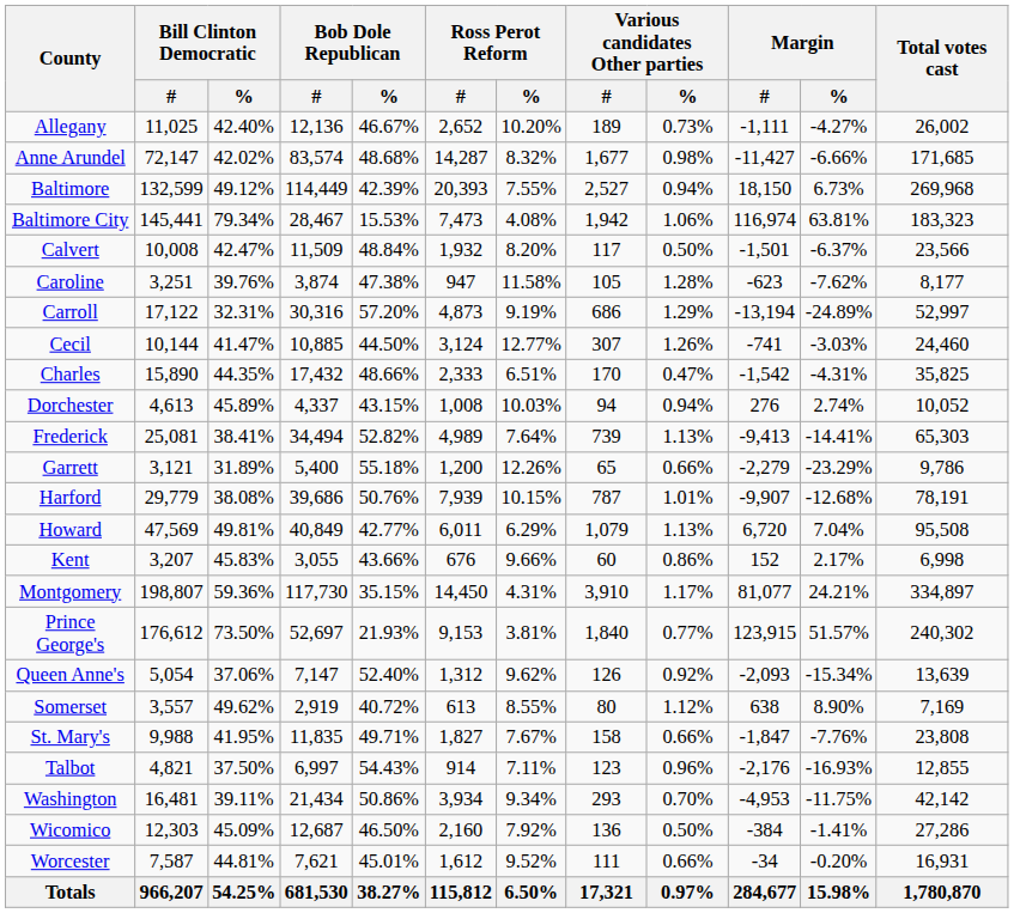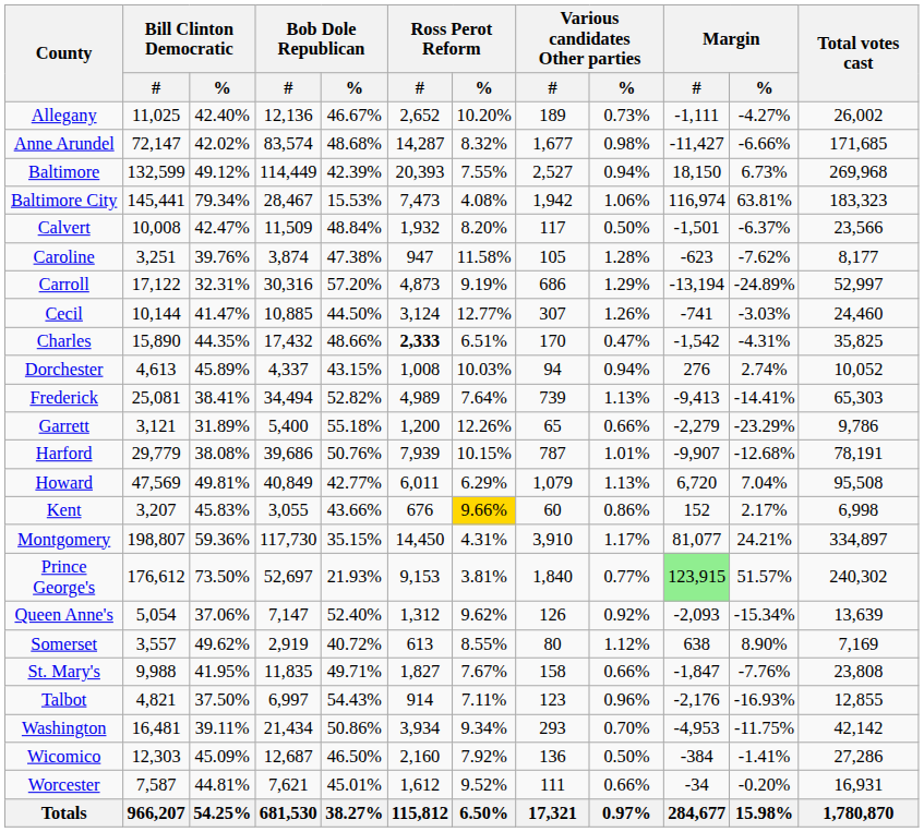Charles | Ross Perot Reform / #: normal -> bold
Kent | Ross Perot Reform / %: no background -> gold background
Prince George's | Margin / #: no background -> lightgreen background
